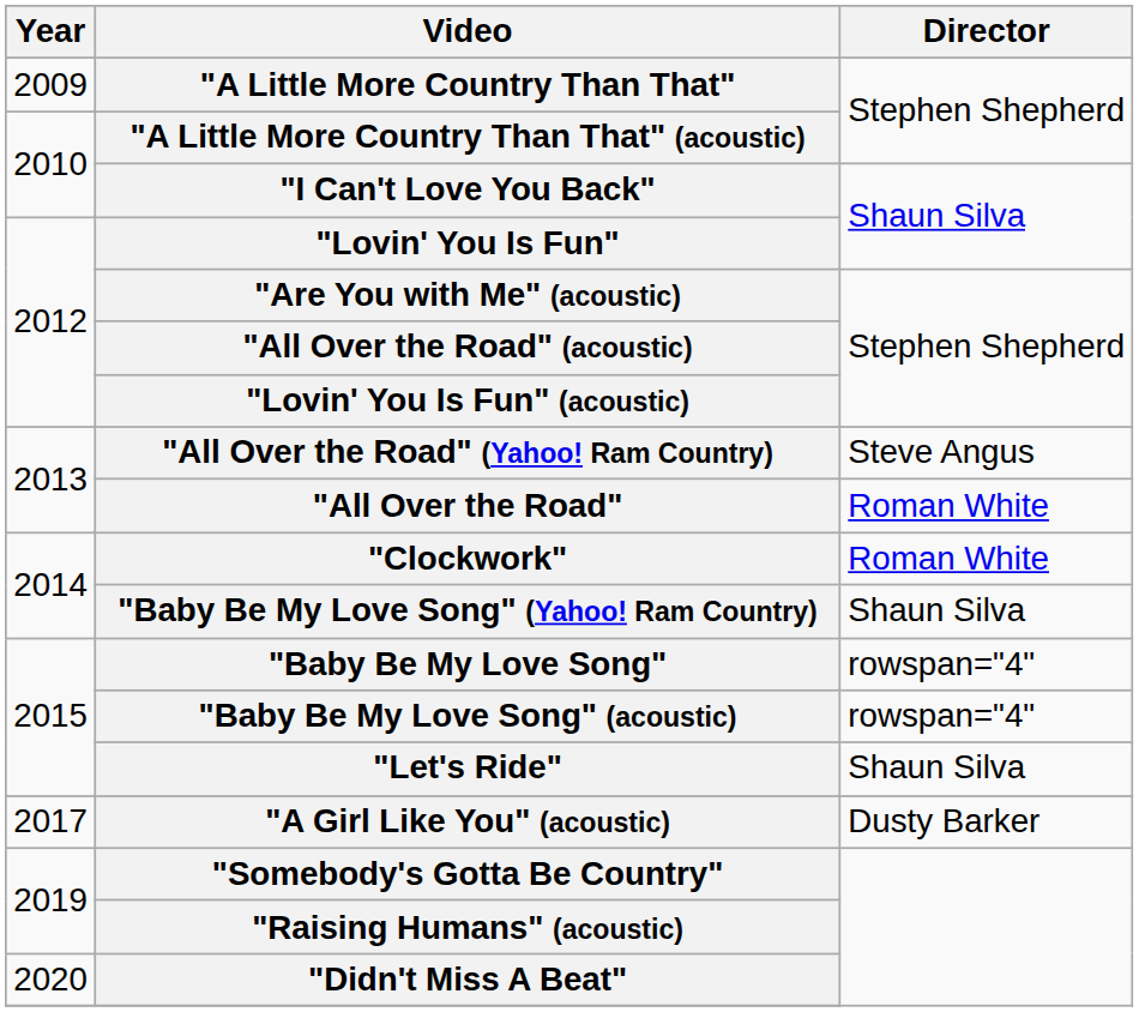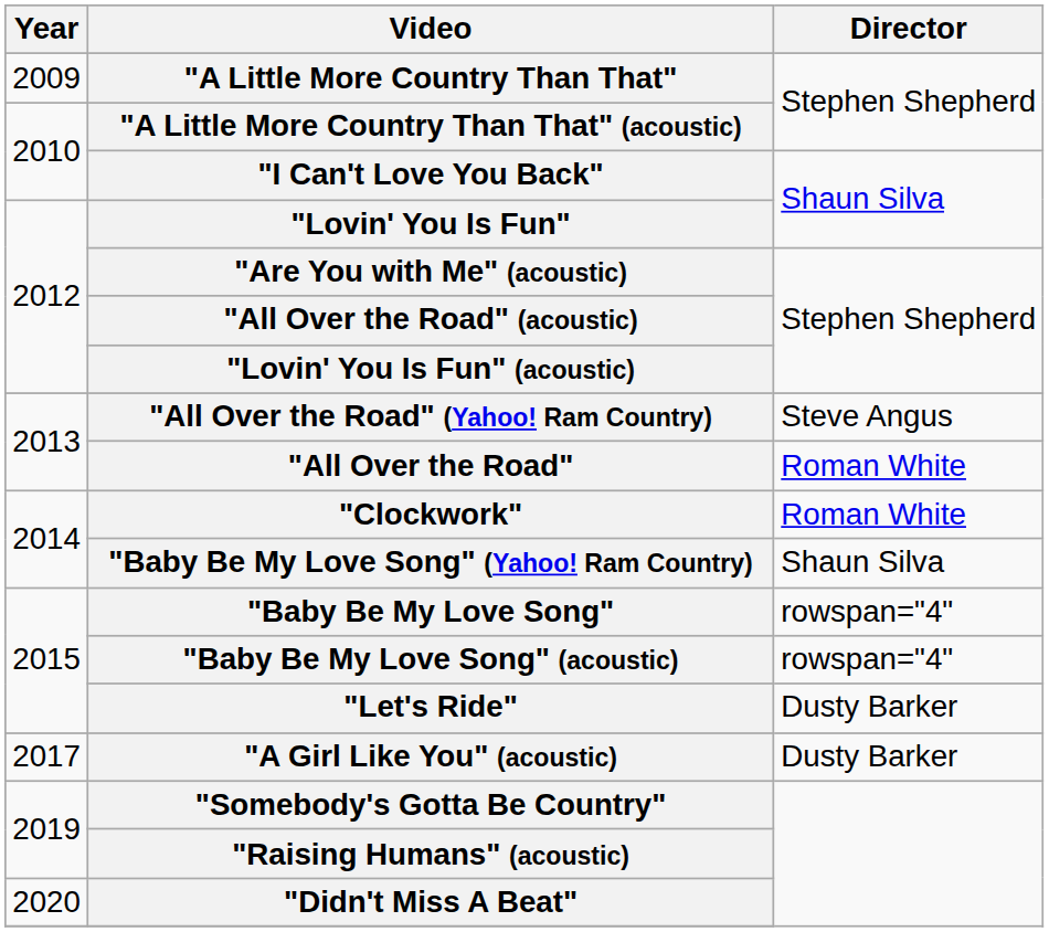"Let's Ride" | Director: Shaun Silva -> Dusty Barker
